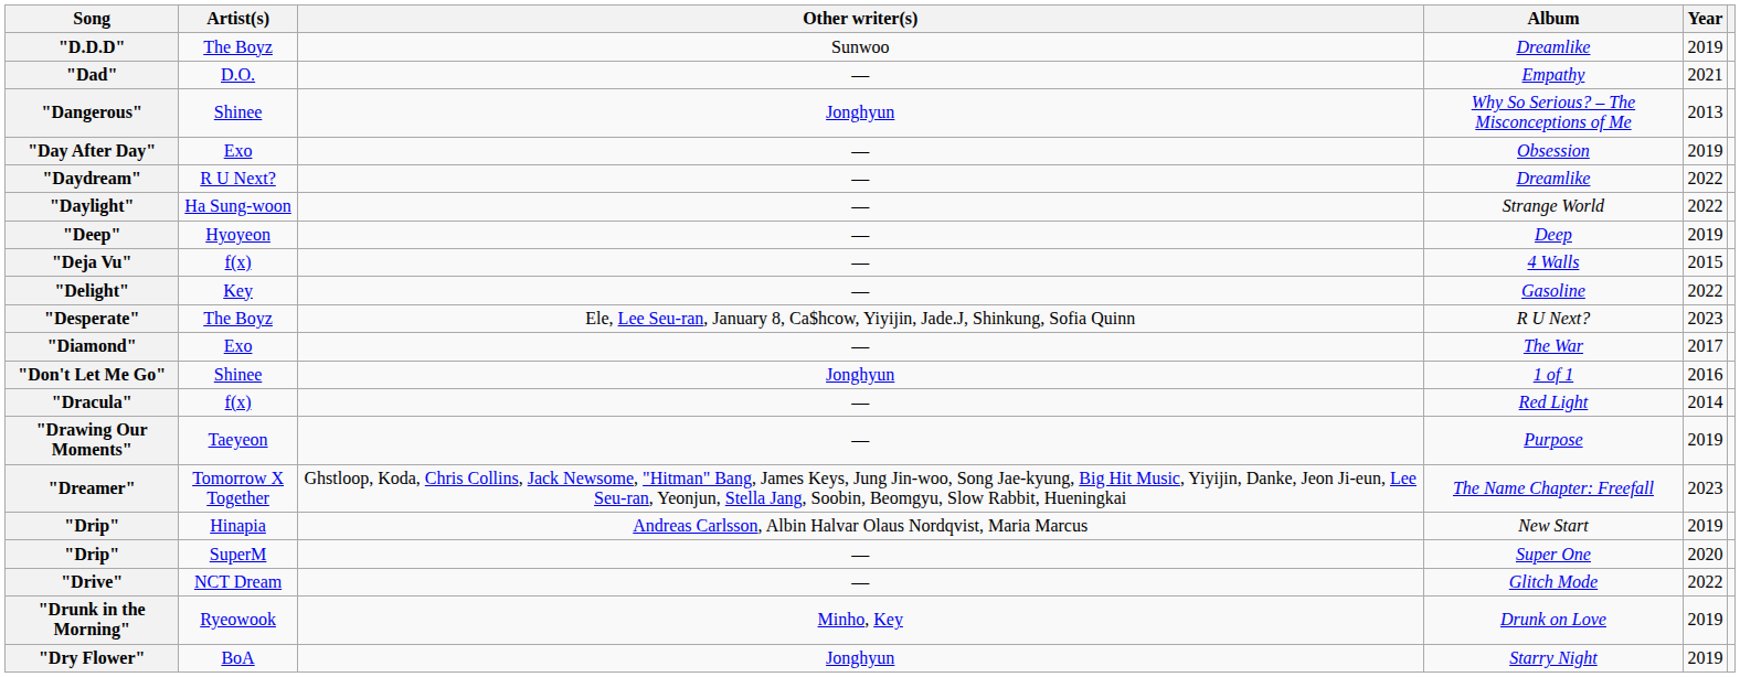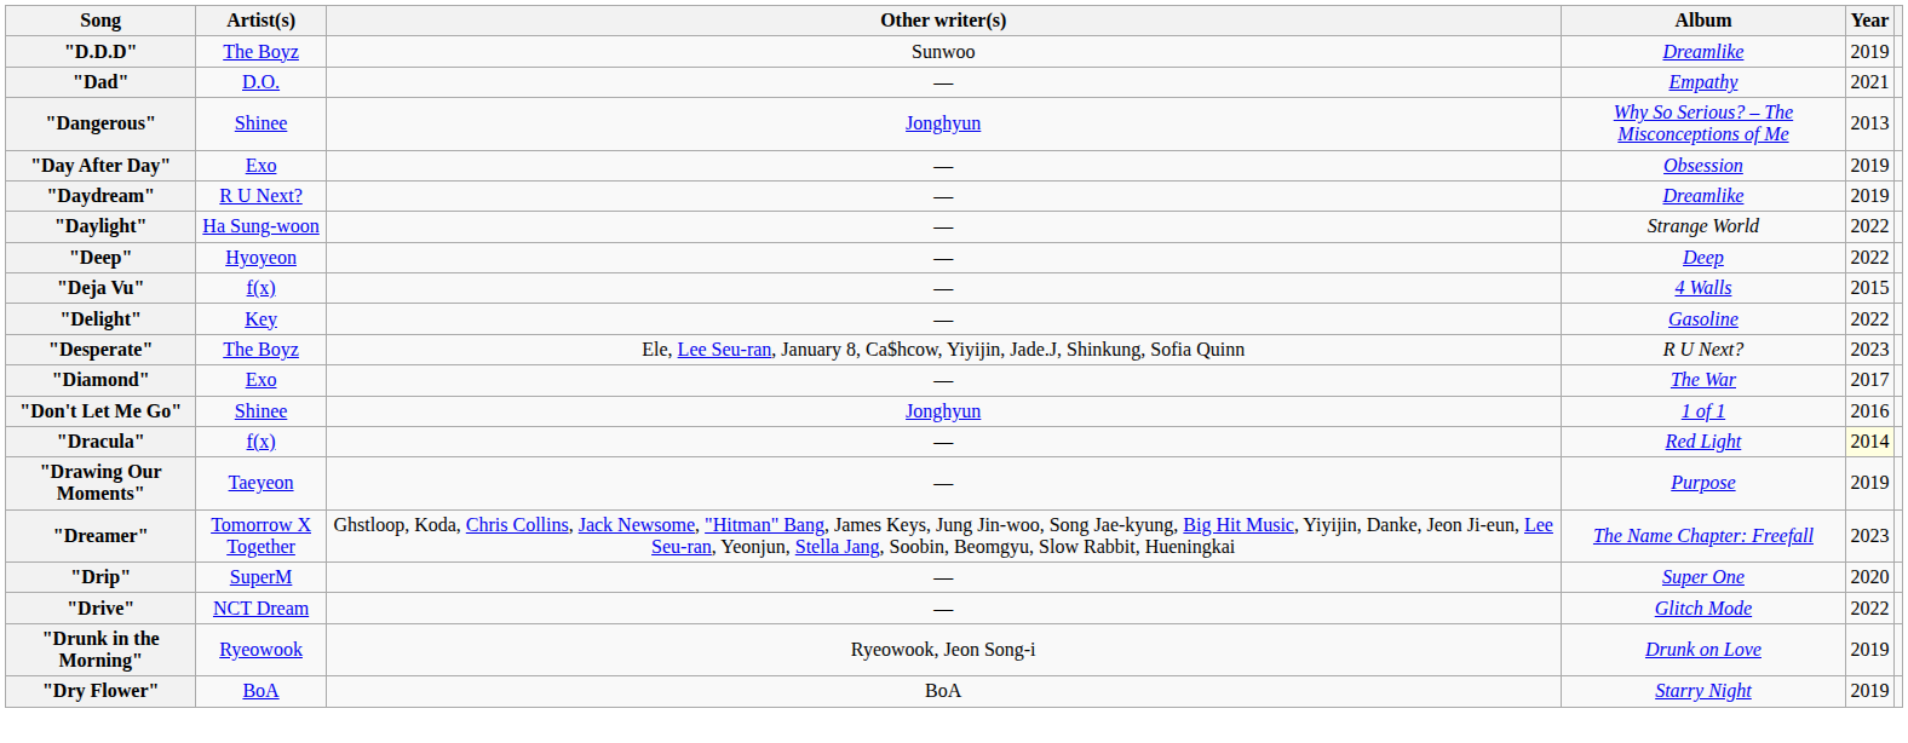"Daydream" | Year: 2022 -> 2019
"Deep" | Year: 2019 -> 2022
"Dracula" | Year: no background -> lightyellow background
- row: "Drip" | Hinapia | Andreas Carlsson, Albin Halvar Olaus Nordqvist, Maria Marcus | New Start | 2019
"Drunk in the Morning" | Other writer(s): Minho, Key -> Ryeowook, Jeon Song-i
"Dry Flower" | Other writer(s): Jonghyun -> BoA
